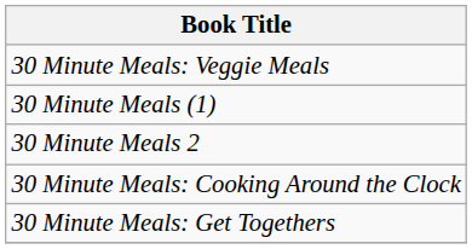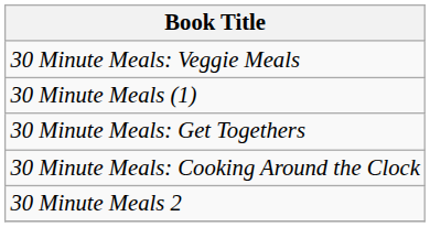row 4 | column 1: 30 Minute Meals 2 -> 30 Minute Meals: Get Togethers
row 6 | column 1: 30 Minute Meals: Get Togethers -> 30 Minute Meals 2
